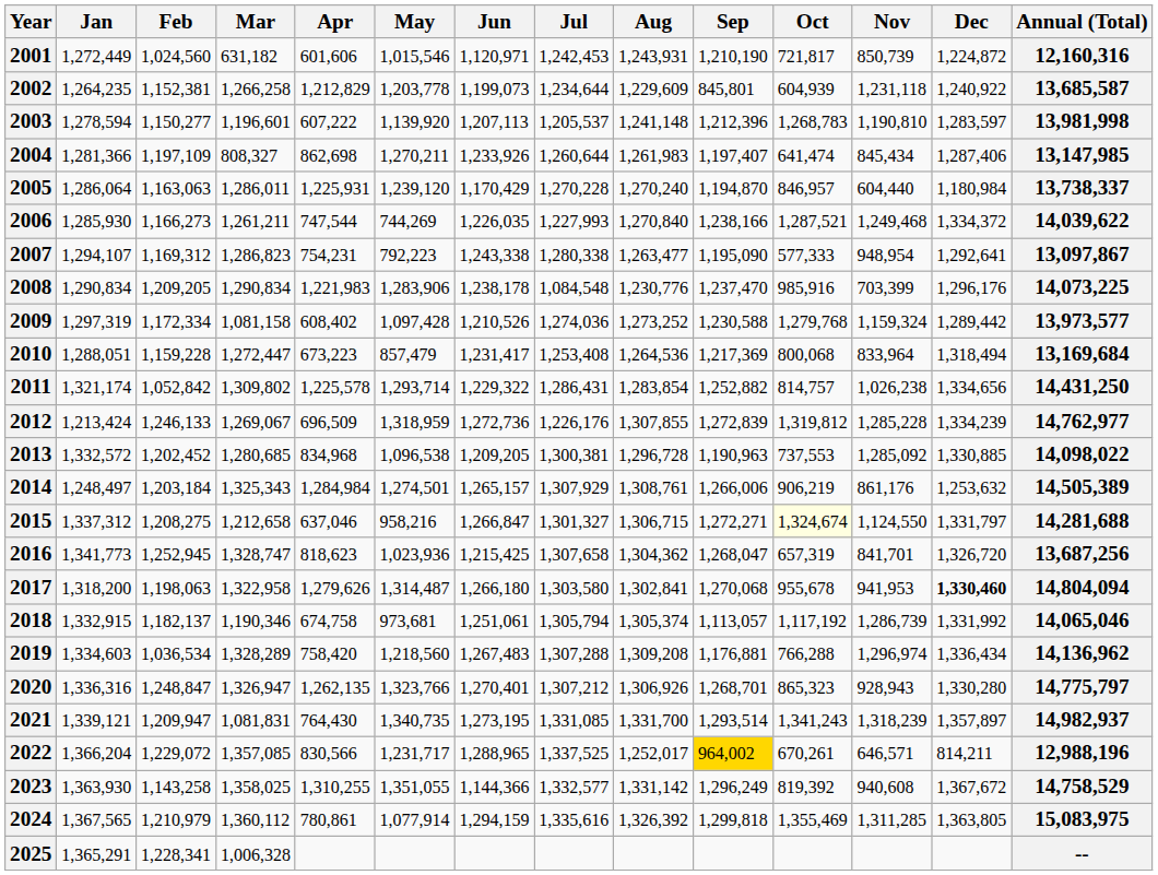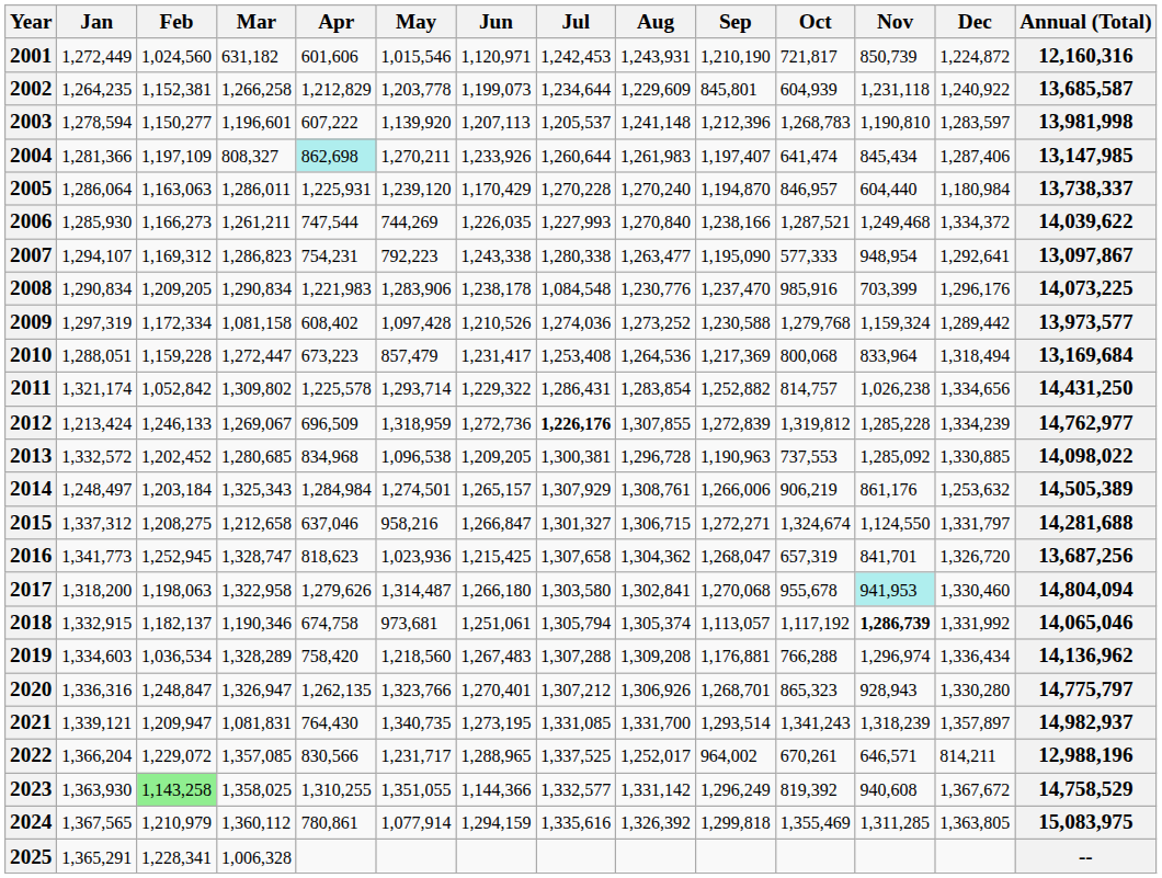2004 | Apr: no background -> paleturquoise background
2012 | Jul: normal -> bold
2015 | Oct: lightyellow background -> no background
2017 | Nov: no background -> paleturquoise background
2017 | Dec: bold -> normal
2018 | Nov: normal -> bold
2022 | Sep: gold background -> no background
2023 | Feb: no background -> lightgreen background
